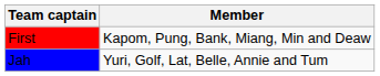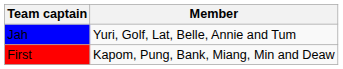rows swapped: First <-> Jah
